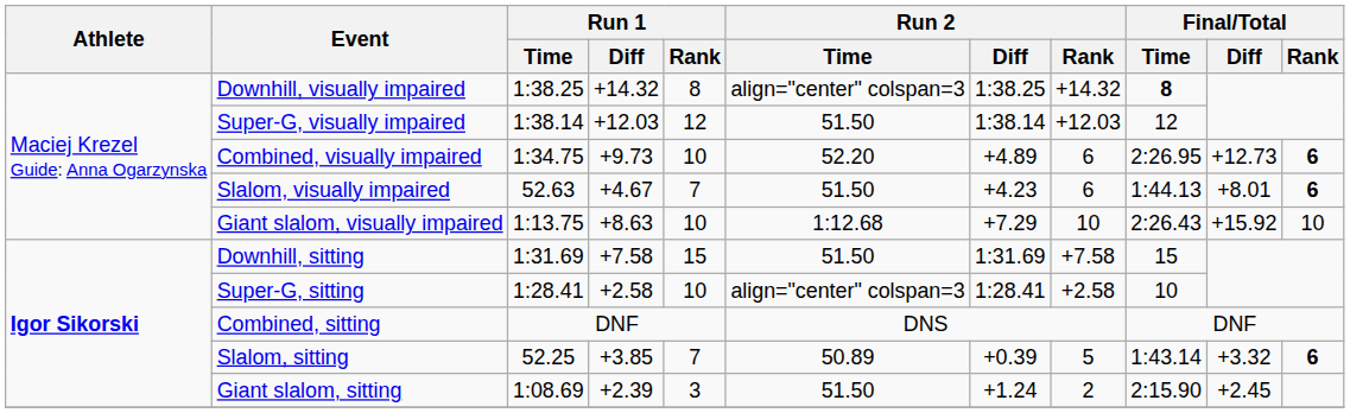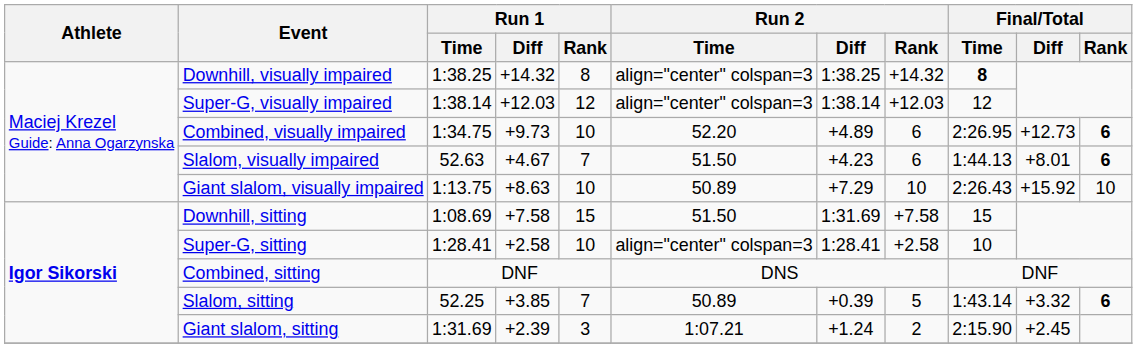Super-G, visually impaired | Run 2 / Time: 51.50 -> align="center" colspan=3
Giant slalom, visually impaired | Run 2 / Time: 1:12.68 -> 50.89
Downhill, sitting | Run 1 / Time: 1:31.69 -> 1:08.69
Giant slalom, sitting | Run 1 / Time: 1:08.69 -> 1:31.69
Giant slalom, sitting | Run 2 / Time: 51.50 -> 1:07.21
